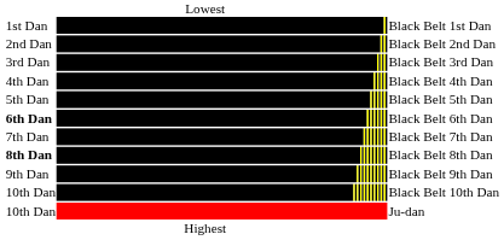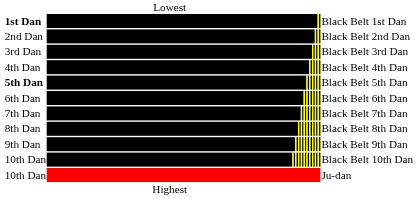1st Dan | column 1: normal -> bold
5th Dan | column 1: normal -> bold
6th Dan | column 1: bold -> normal
8th Dan | column 1: bold -> normal
